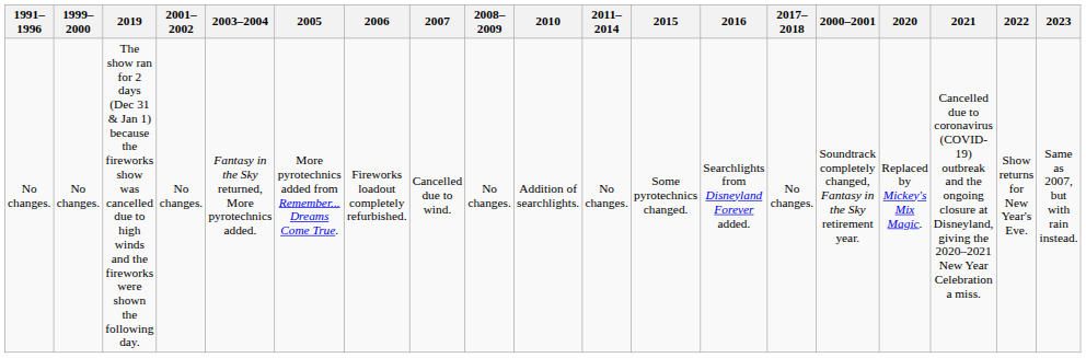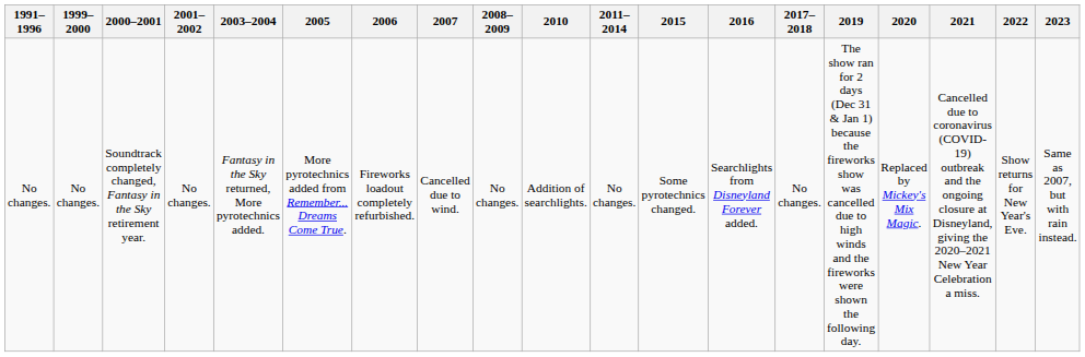columns swapped: 2000–2001 <-> 2019
